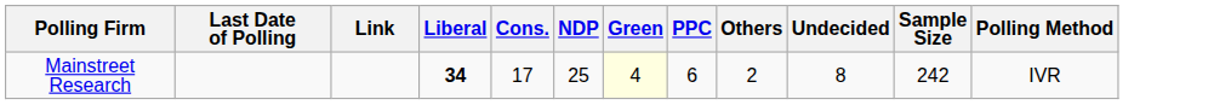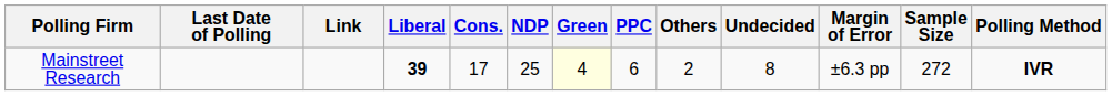+ column: Margin of Error | ±6.3 pp
Mainstreet Research | Liberal: 34 -> 39
Mainstreet Research | Sample Size: 242 -> 272
Mainstreet Research | Polling Method: normal -> bold
